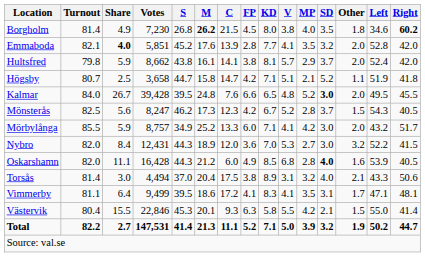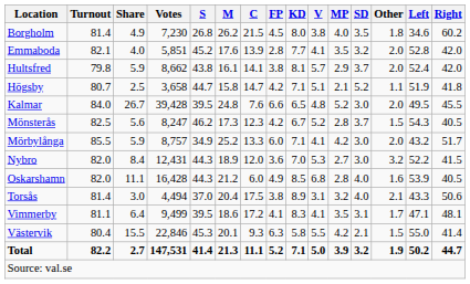Borgholm | M: bold -> normal
Borgholm | Right: bold -> normal
Emmaboda | Share: bold -> normal
Kalmar | SD: bold -> normal
Oskarshamn | SD: bold -> normal
